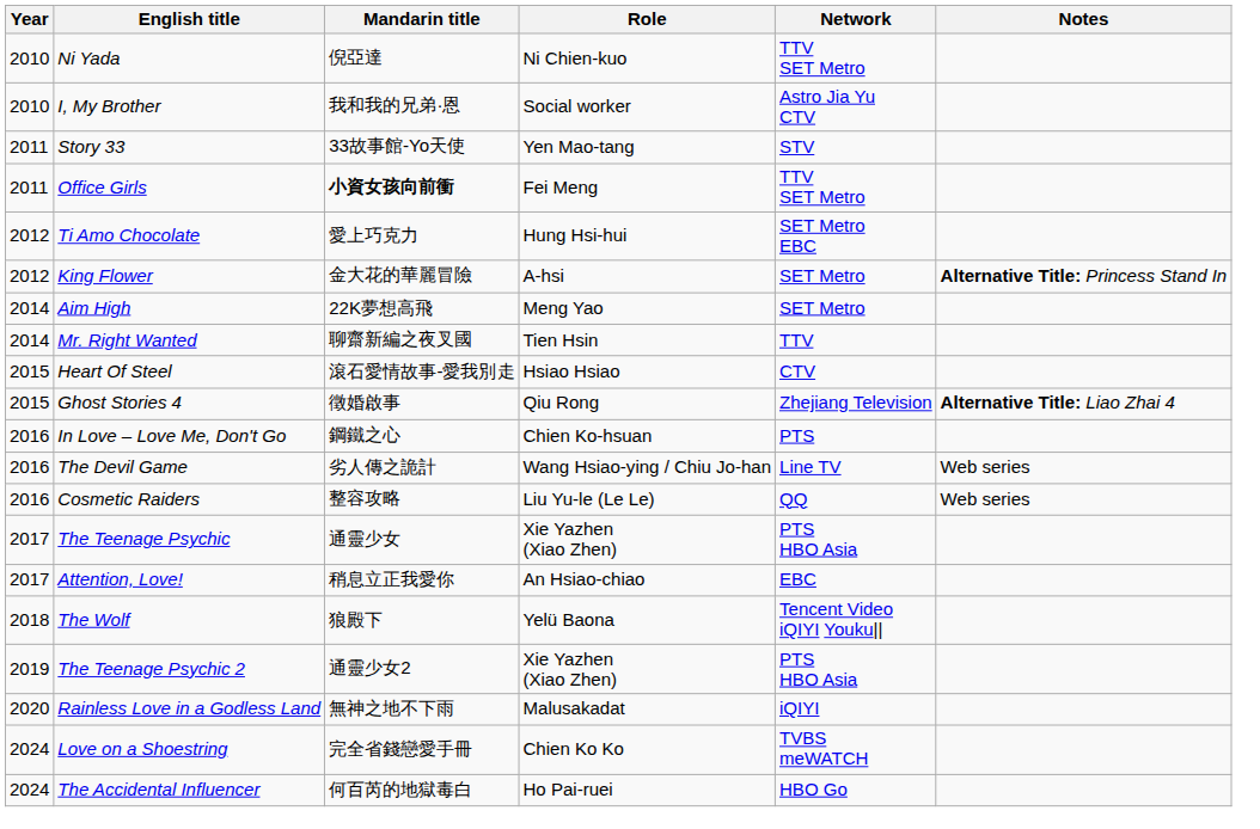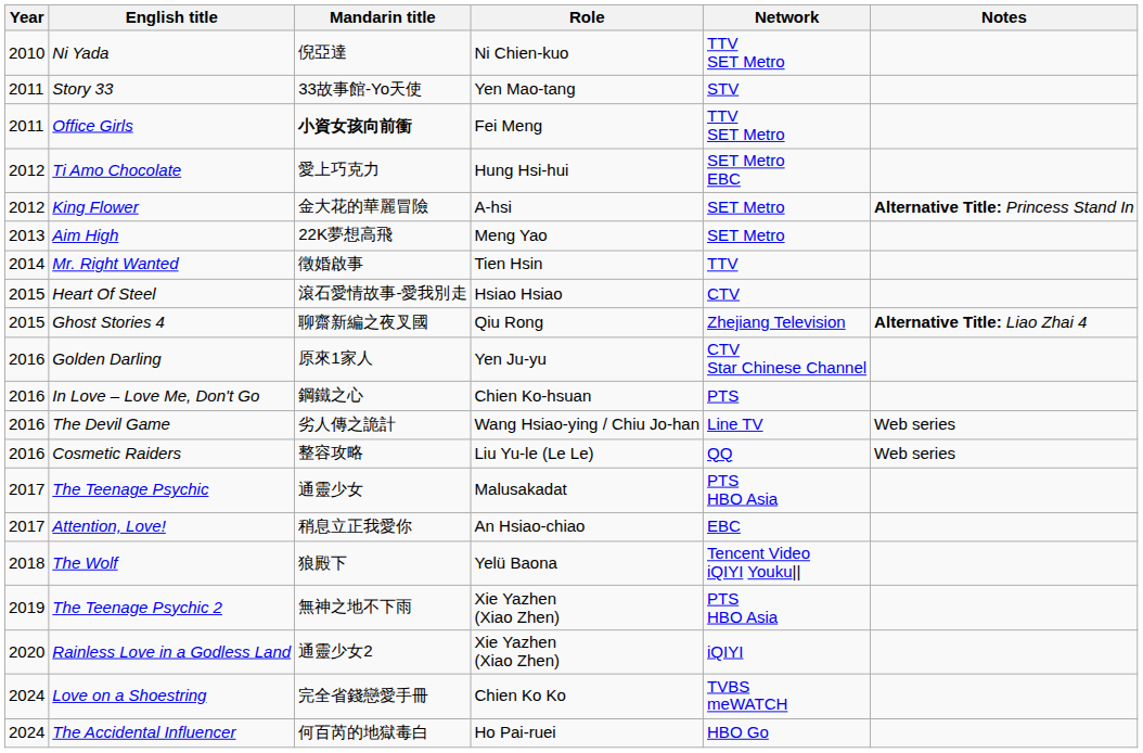- row: 2010 | I, My Brother | 我和我的兄弟·恩 | Social worker | Astro Jia Yu CTV
Aim High | Year: 2014 -> 2013
Mr. Right Wanted | Mandarin title: 聊齋新編之夜叉國 -> 徵婚啟事
Ghost Stories 4 | Mandarin title: 徵婚啟事 -> 聊齋新編之夜叉國
+ row: 2016 | Golden Darling | 原來1家人 | Yen Ju-yu | CTV Star Chinese Channel
The Teenage Psychic | Role: Xie Yazhen (Xiao Zhen) -> Malusakadat
The Teenage Psychic 2 | Mandarin title: 通靈少女2 -> 無神之地不下雨
Rainless Love in a Godless Land | Mandarin title: 無神之地不下雨 -> 通靈少女2
Rainless Love in a Godless Land | Role: Malusakadat -> Xie Yazhen (Xiao Zhen)
